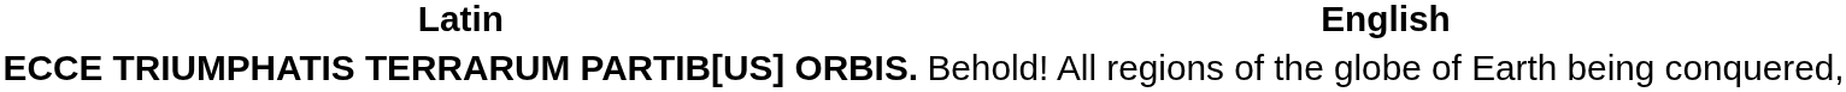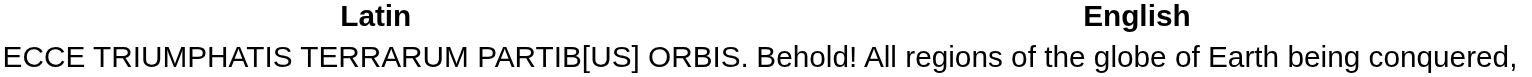row 2 | Latin: bold -> normal
